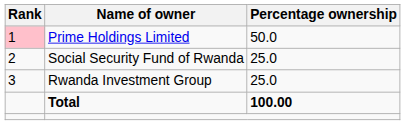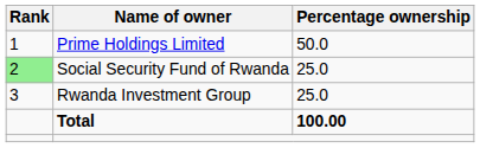Prime Holdings Limited | Rank: pink background -> no background
Social Security Fund of Rwanda | Rank: no background -> lightgreen background
